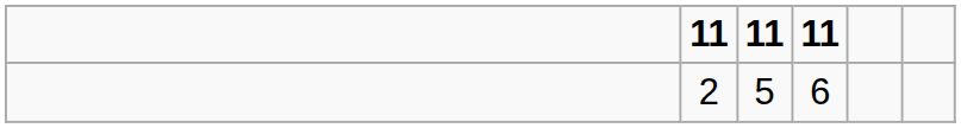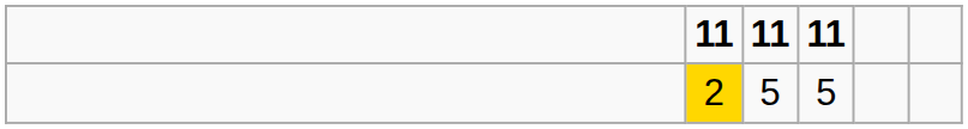row 2 | column 2: no background -> gold background
row 2 | column 4: 6 -> 5
